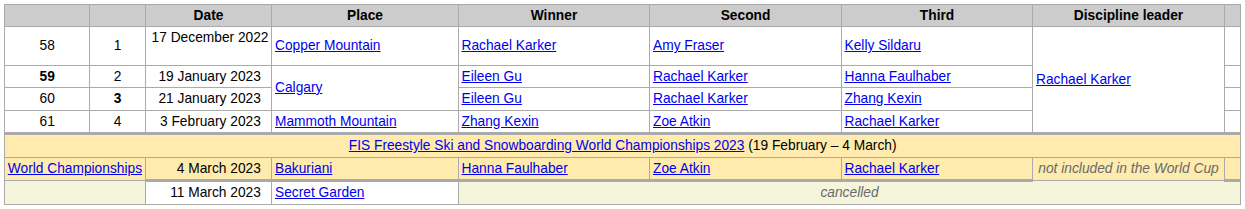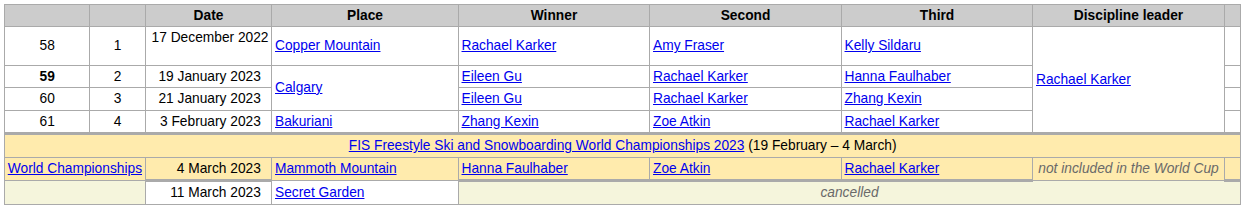21 January 2023 | column 2: bold -> normal
3 February 2023 | Place: Mammoth Mountain -> Bakuriani
4 March 2023 | Place: Bakuriani -> Mammoth Mountain
